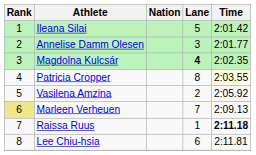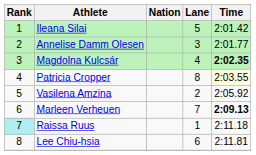Magdolna Kulcsár | Lane: bold -> normal
Magdolna Kulcsár | Time: normal -> bold
Marleen Verheuen | Rank: khaki background -> no background
Marleen Verheuen | Time: normal -> bold
Raissa Ruus | Rank: no background -> paleturquoise background
Raissa Ruus | Time: bold -> normal
